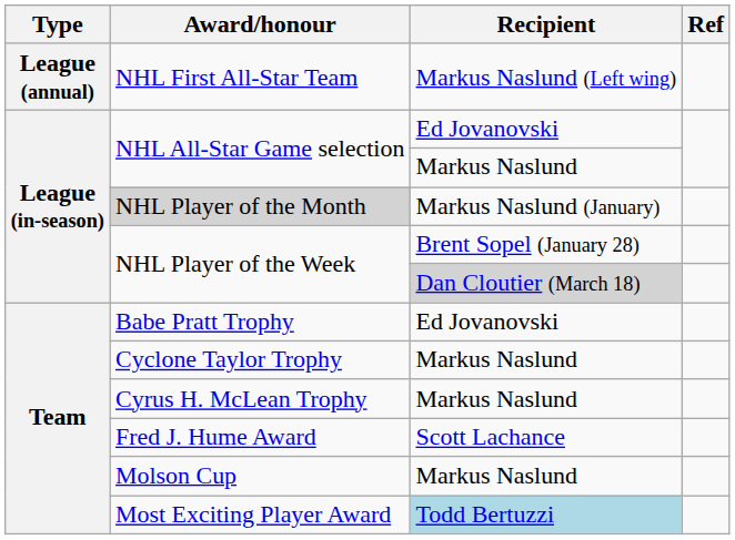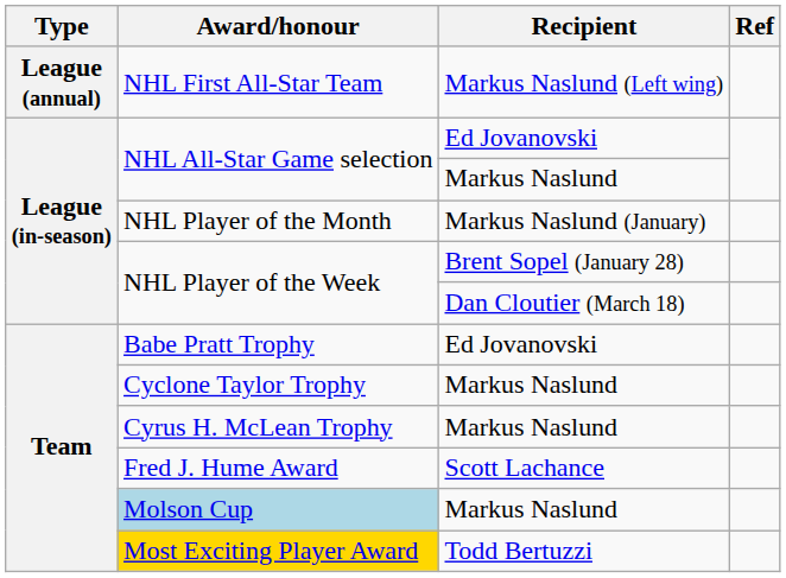NHL Player of the Month | Award/honour: lightgrey background -> no background
NHL Player of the Week / Dan Cloutier (March 18) | Recipient: lightgrey background -> no background
Molson Cup | Award/honour: no background -> lightblue background
Most Exciting Player Award | Award/honour: no background -> gold background
Most Exciting Player Award | Recipient: lightblue background -> no background
